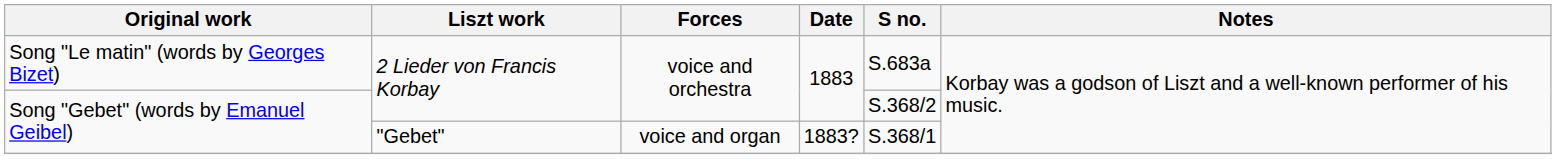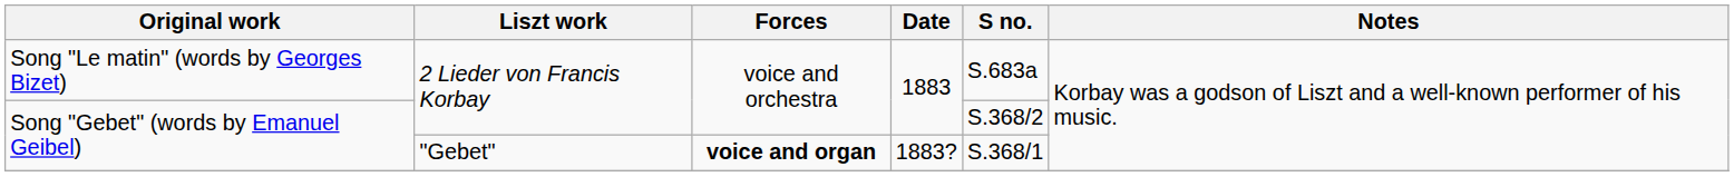Song "Gebet" (words by Emanuel Geibel) / "Gebet" | Forces: normal -> bold
